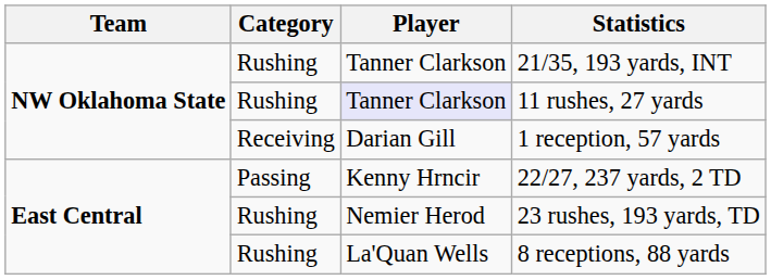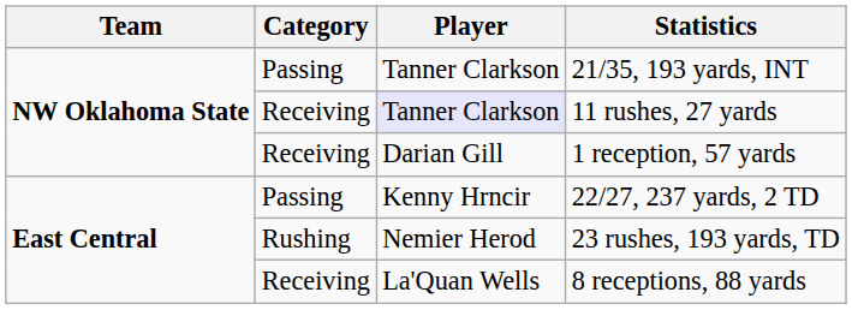21/35, 193 yards, INT | Category: Rushing -> Passing
11 rushes, 27 yards | Category: Rushing -> Receiving
8 receptions, 88 yards | Category: Rushing -> Receiving
